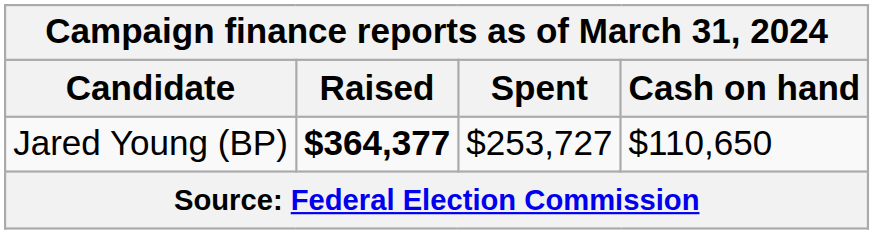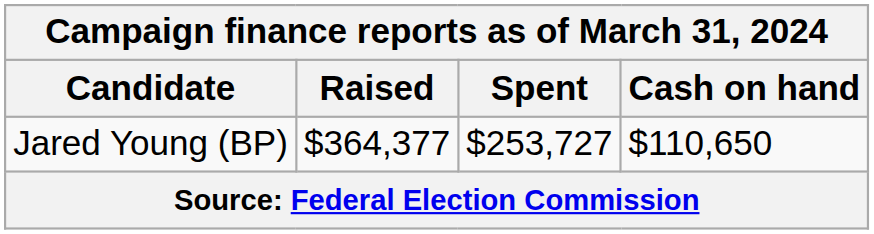Jared Young (BP) | Raised: bold -> normal
